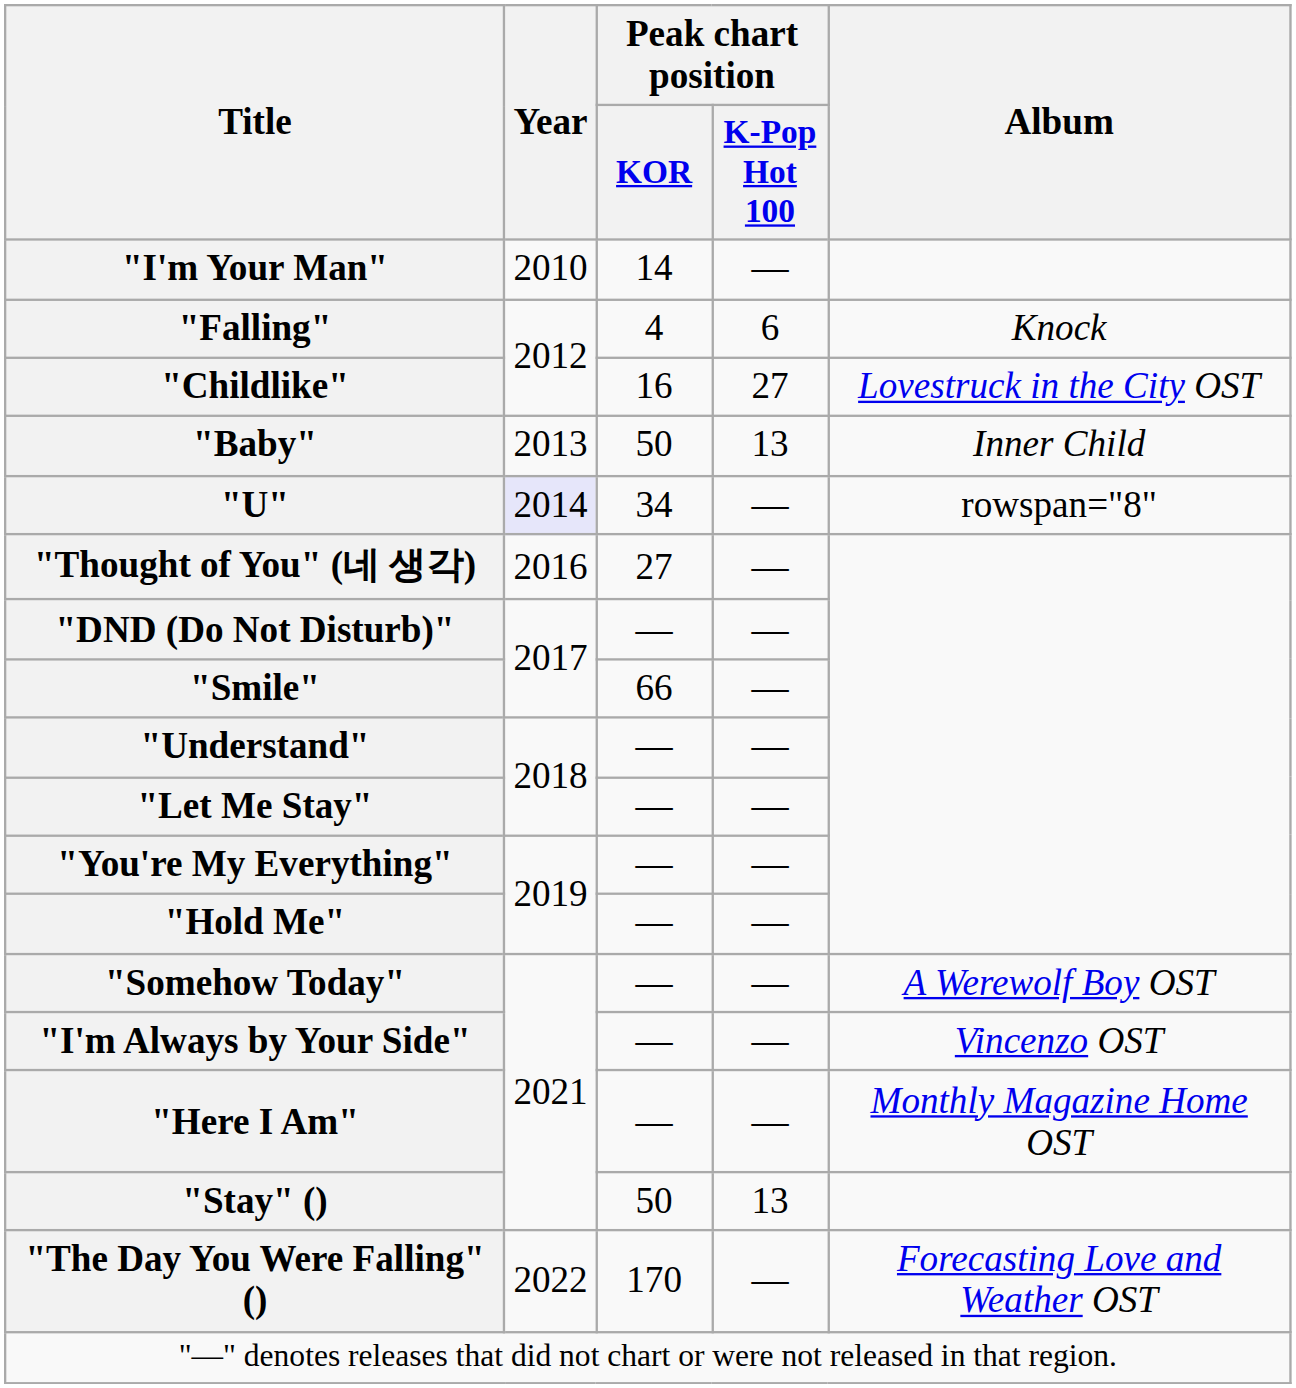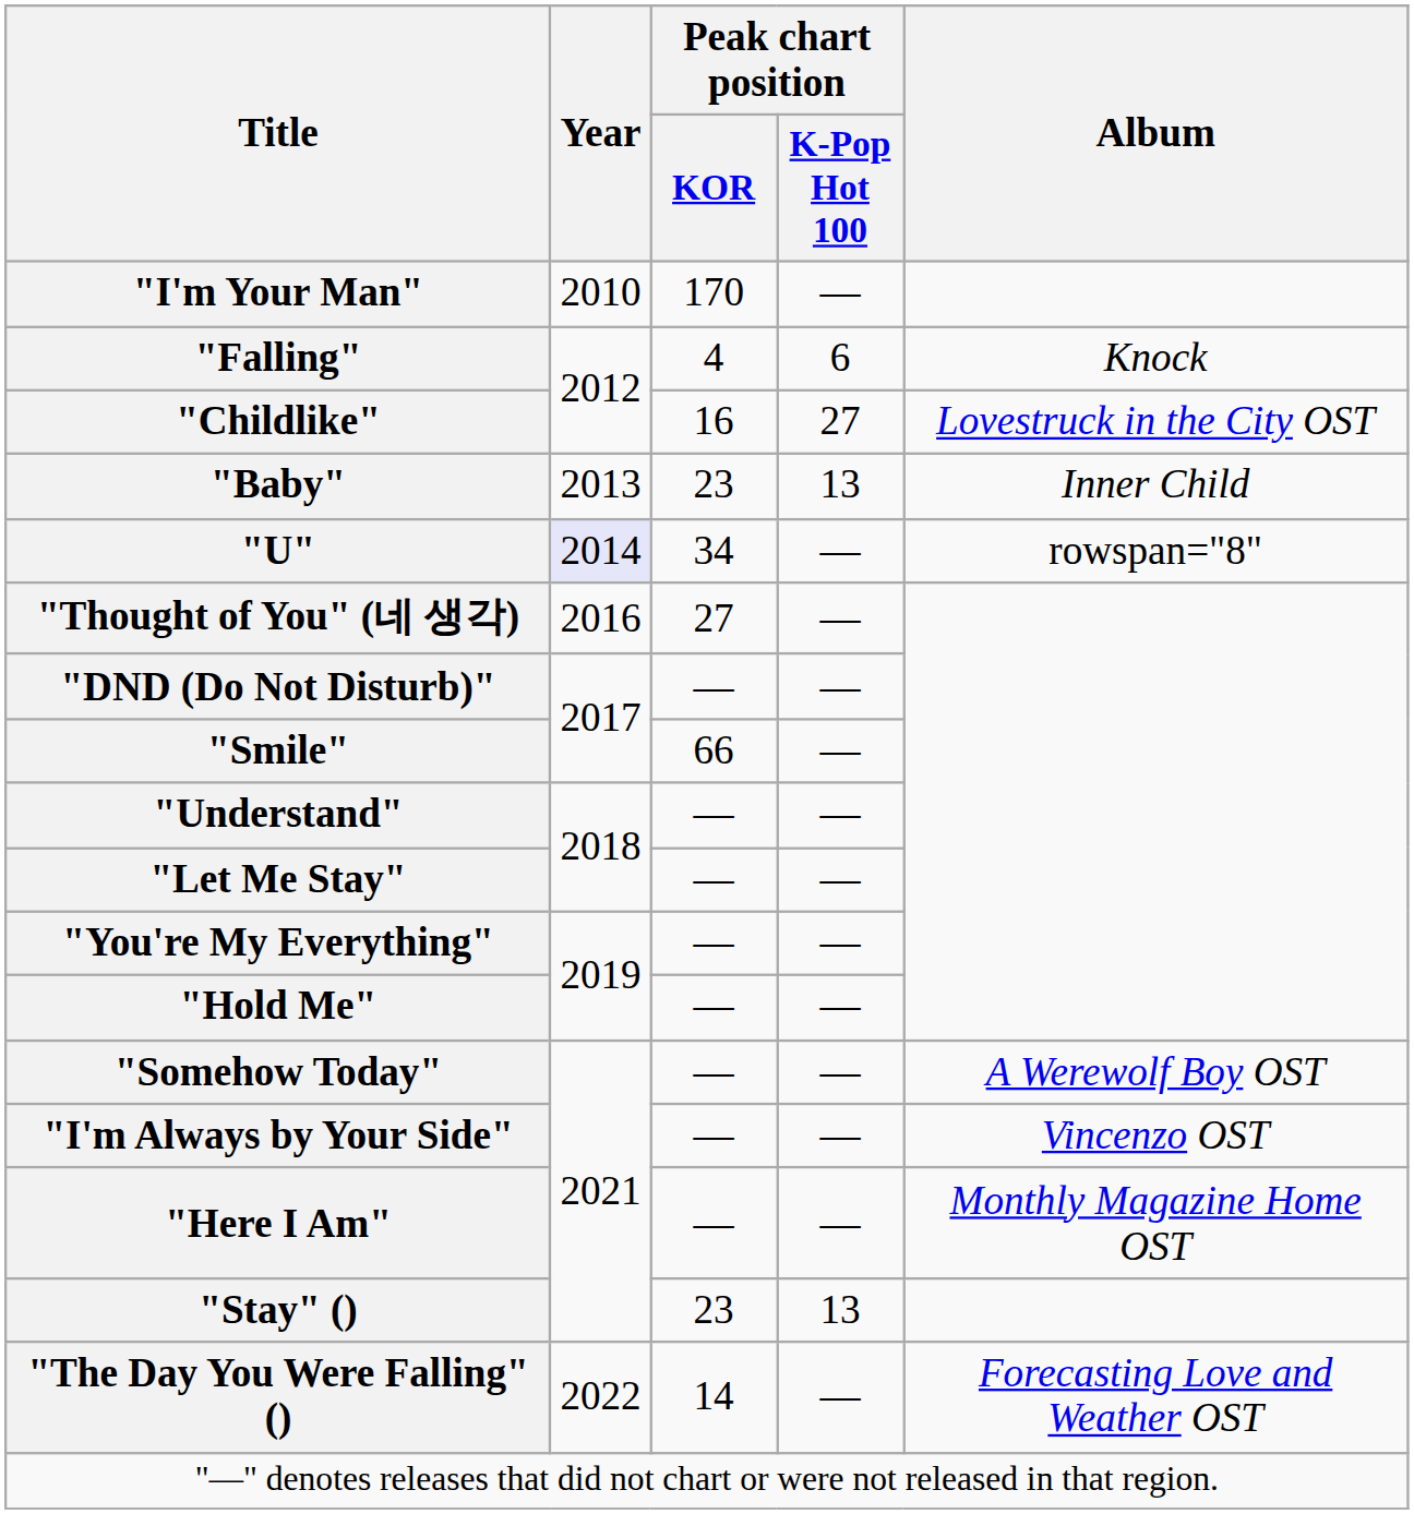"I'm Your Man" | Peak chart position / KOR: 14 -> 170
"Baby" | Peak chart position / KOR: 50 -> 23
"Stay" () | Peak chart position / KOR: 50 -> 23
"The Day You Were Falling" () | Peak chart position / KOR: 170 -> 14
